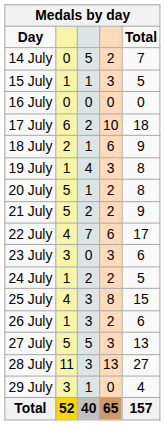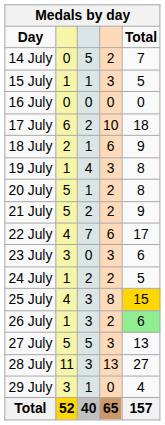25 July | Total: no background -> gold background
26 July | Total: no background -> lightgreen background
